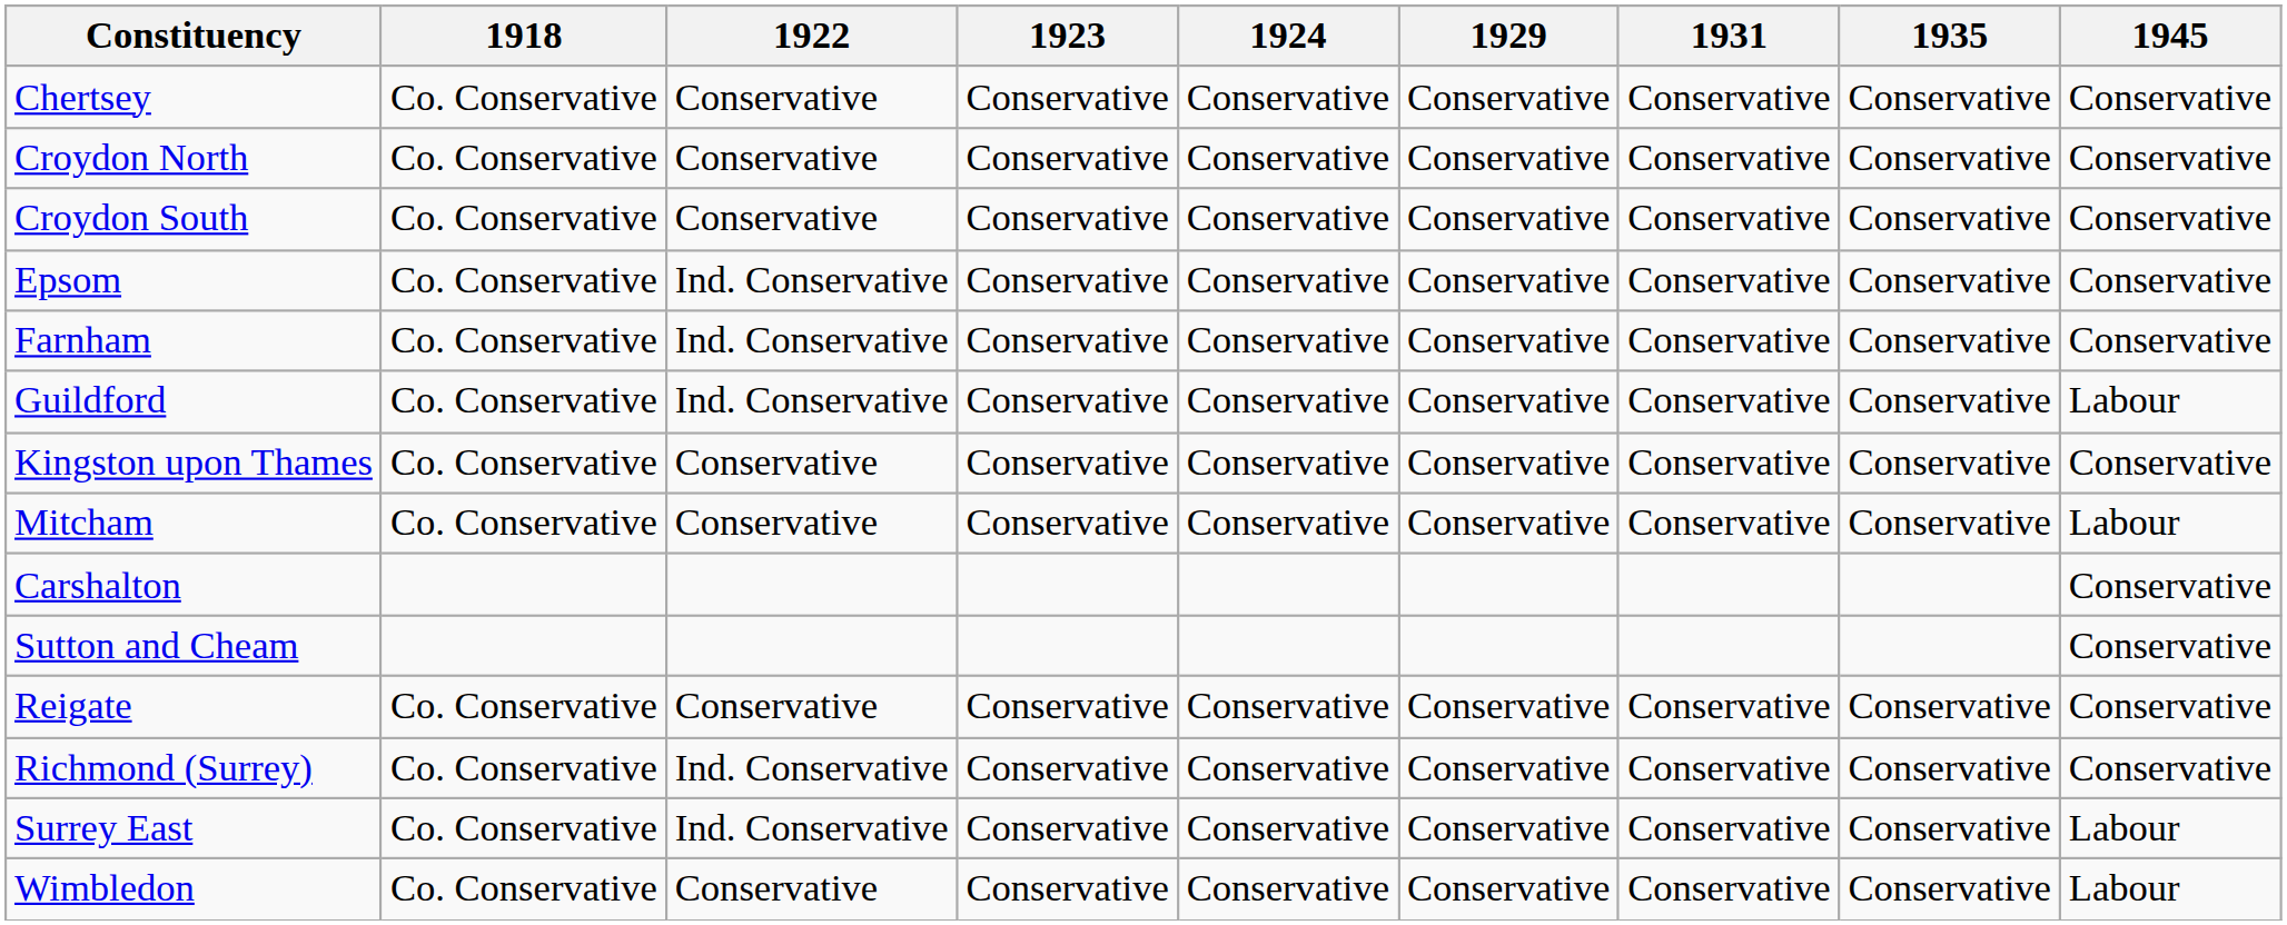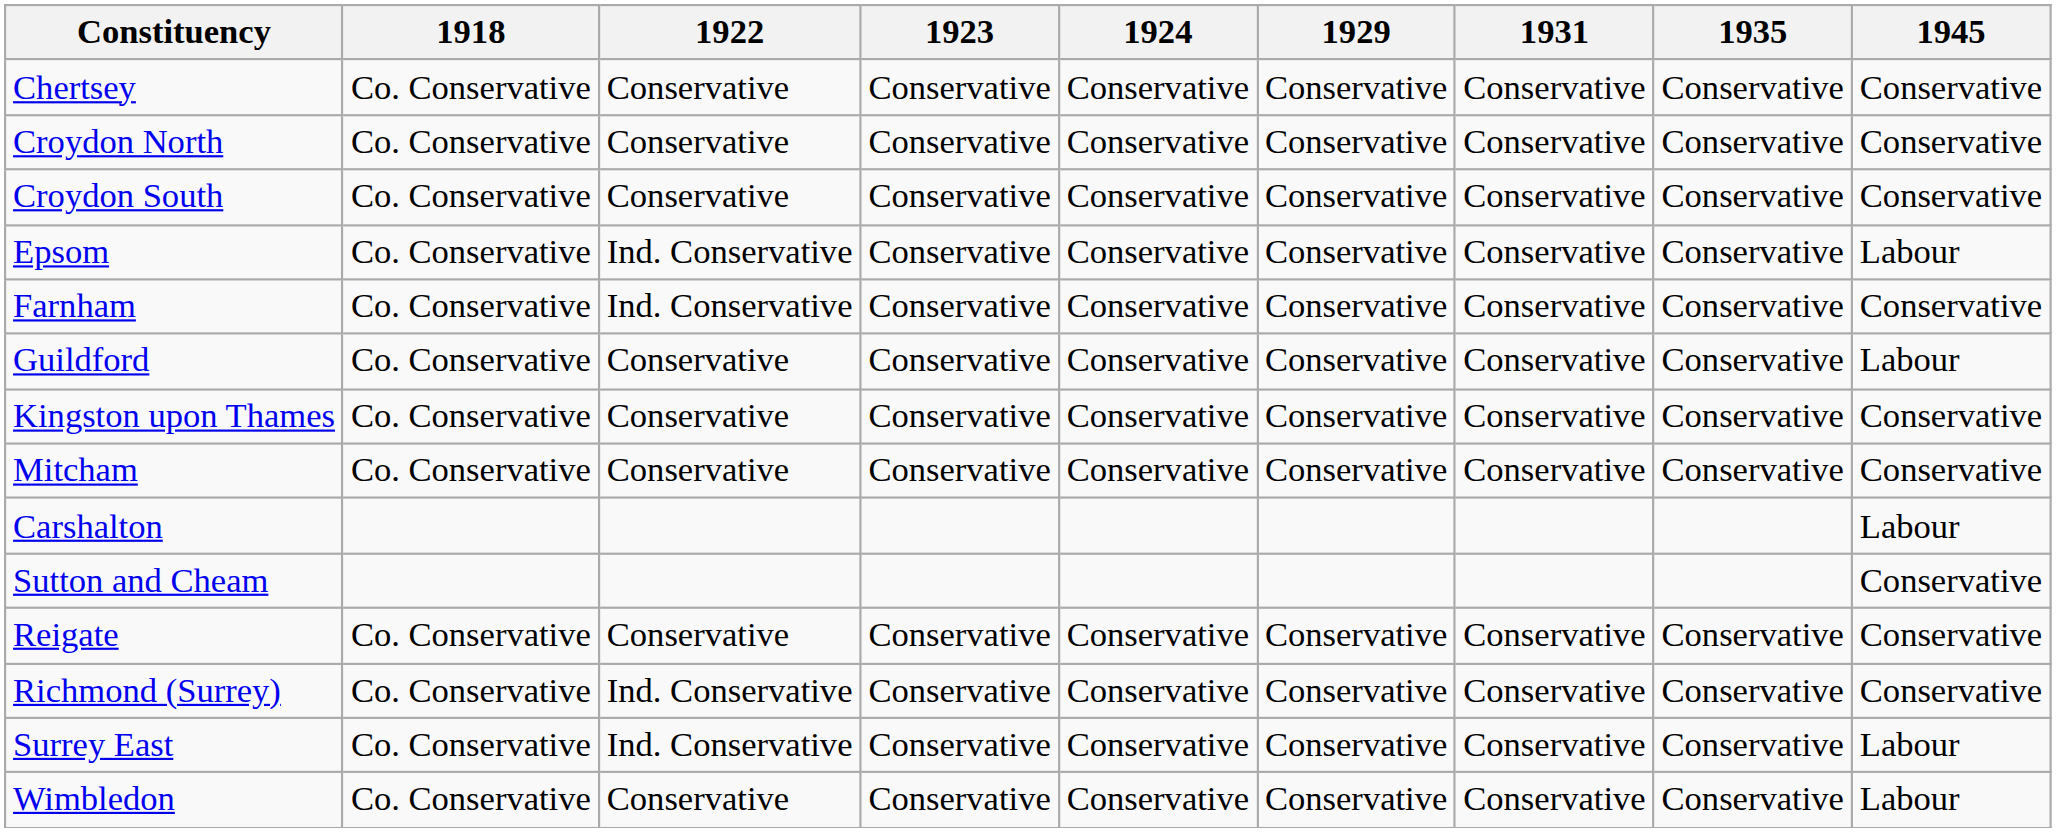Epsom | 1945: Conservative -> Labour
Guildford | 1922: Ind. Conservative -> Conservative
Mitcham | 1945: Labour -> Conservative
Carshalton | 1945: Conservative -> Labour
